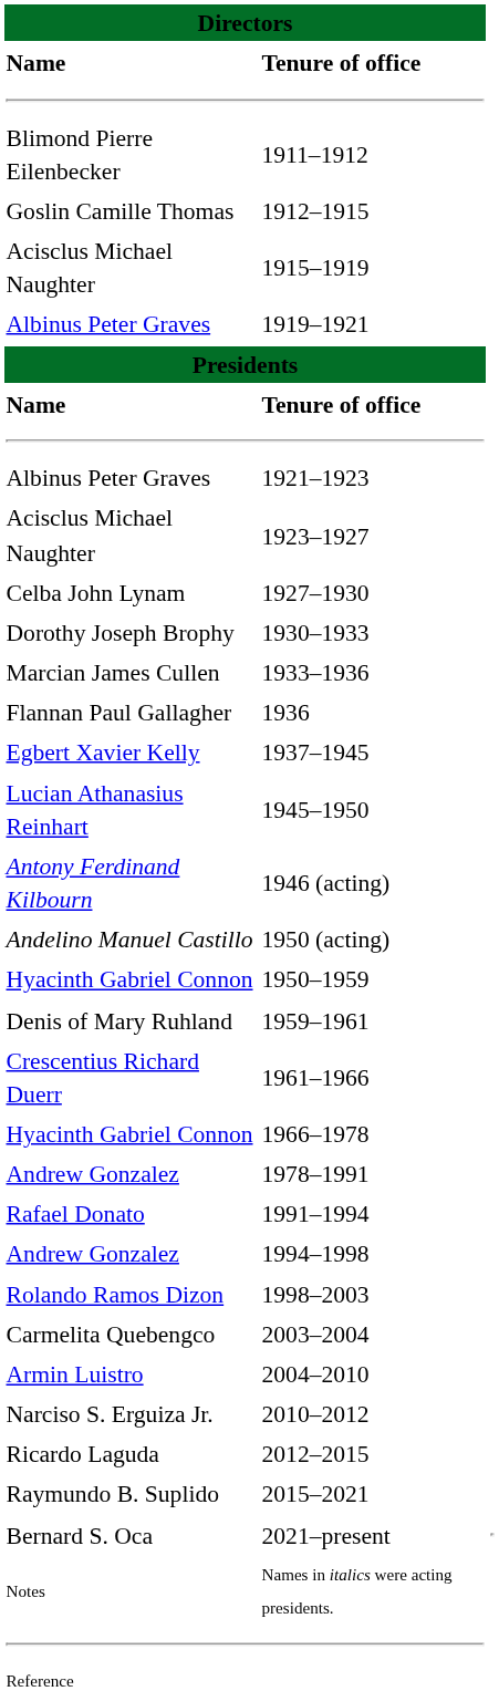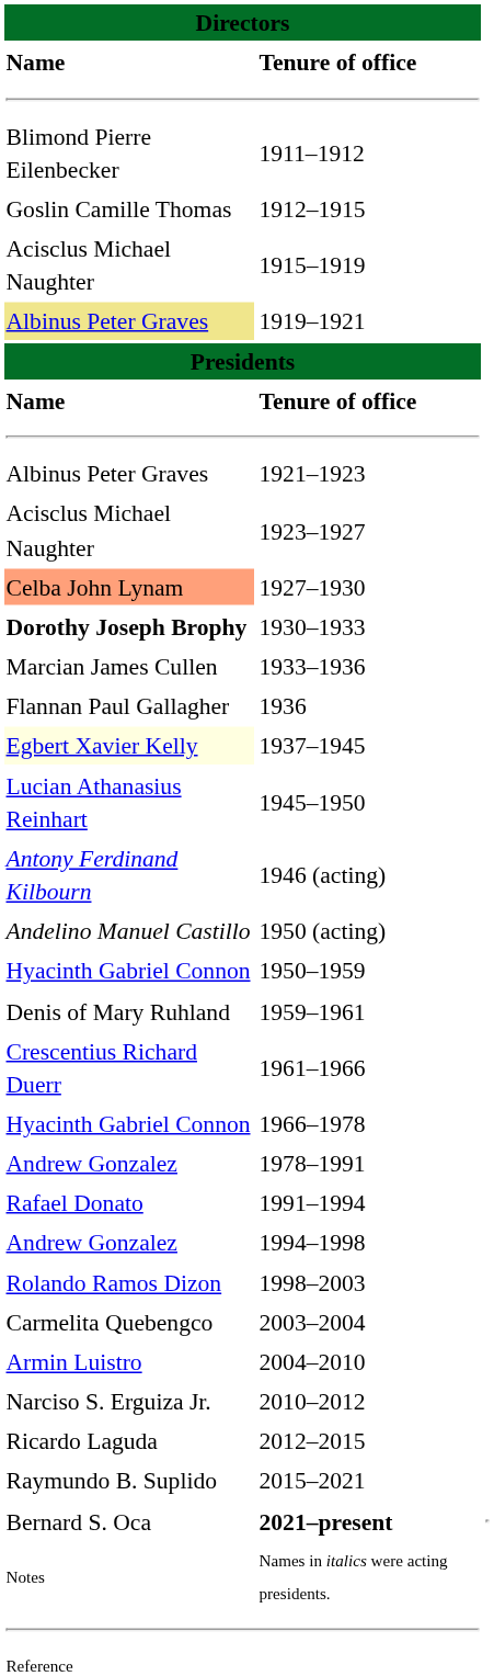1919–1921 | Directors / Name: no background -> khaki background
1927–1930 | Directors / Name: no background -> lightsalmon background
1930–1933 | Directors / Name: normal -> bold
1937–1945 | Directors / Name: no background -> lightyellow background
2021–present | Directors / Tenure of office: normal -> bold
